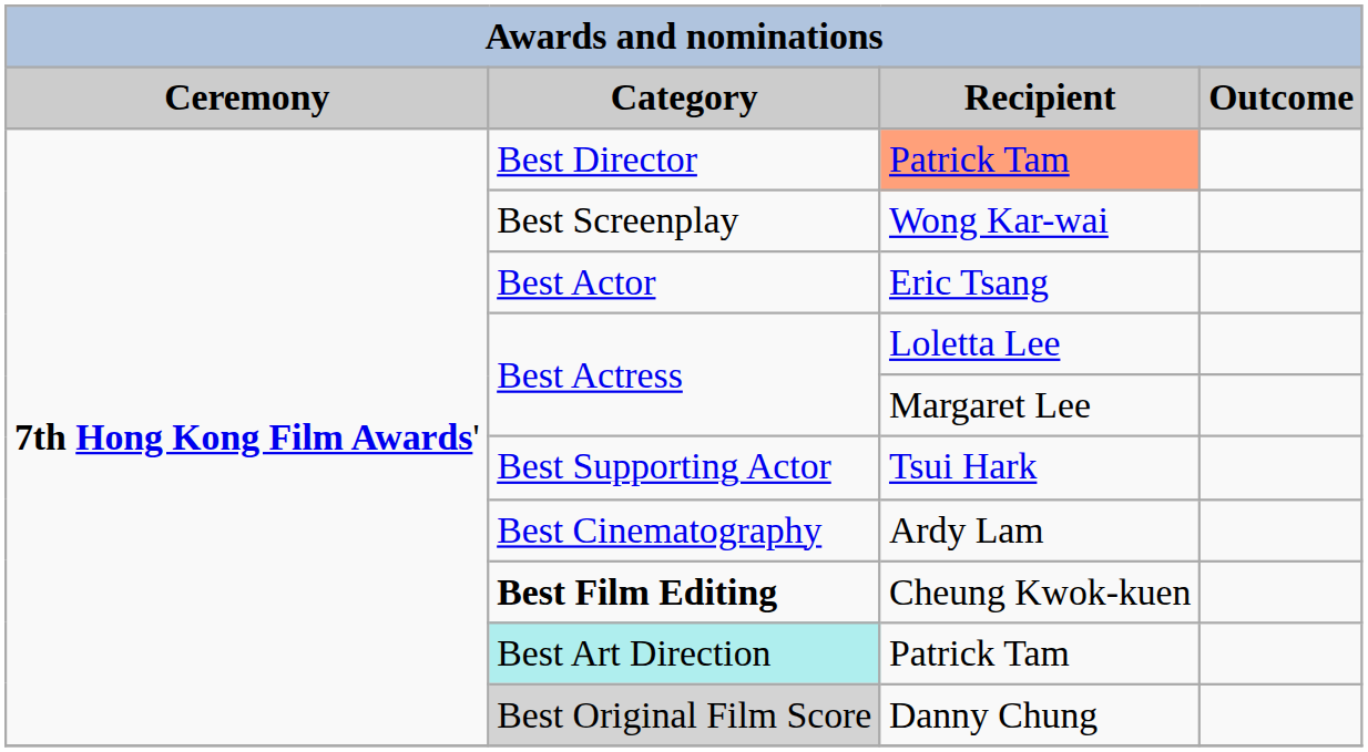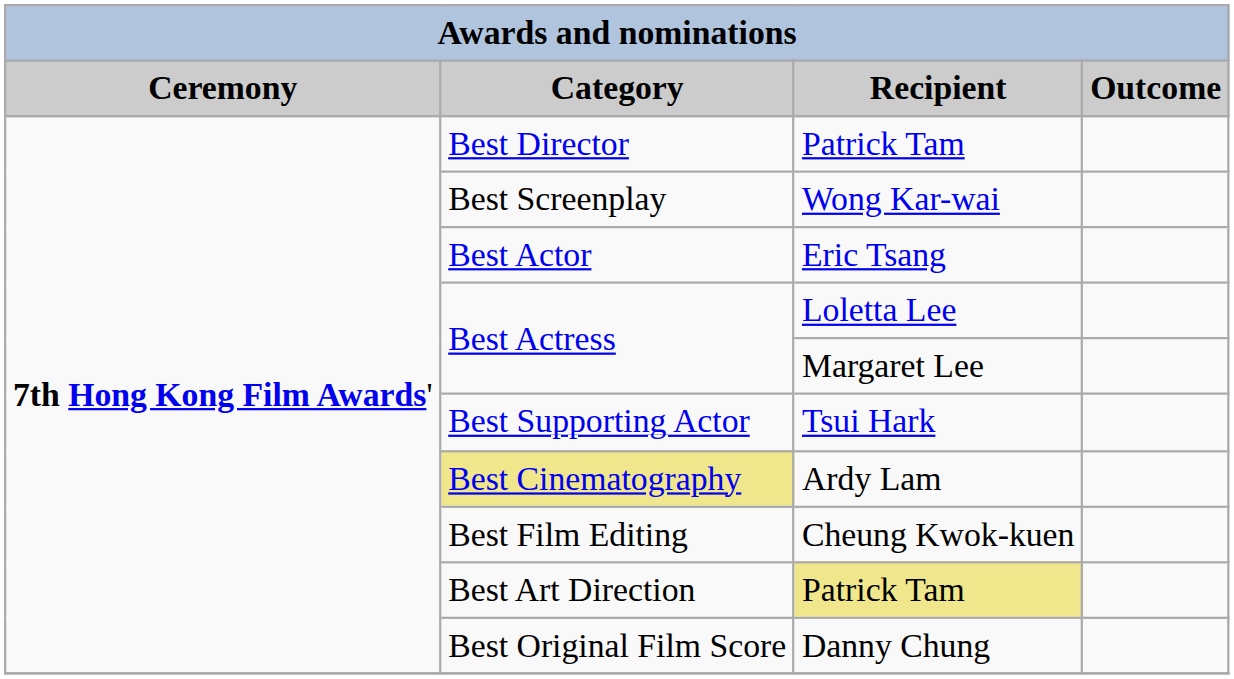Best Director | Recipient: lightsalmon background -> no background
Best Cinematography | Category: no background -> khaki background
Best Film Editing | Category: bold -> normal
Best Art Direction | Category: paleturquoise background -> no background
Best Art Direction | Recipient: no background -> khaki background
Best Original Film Score | Category: lightgrey background -> no background
